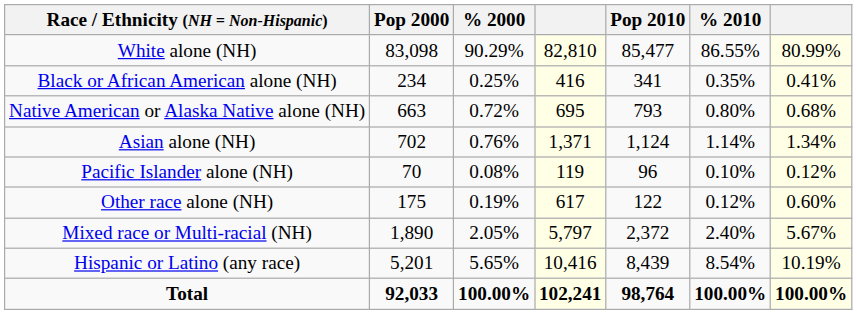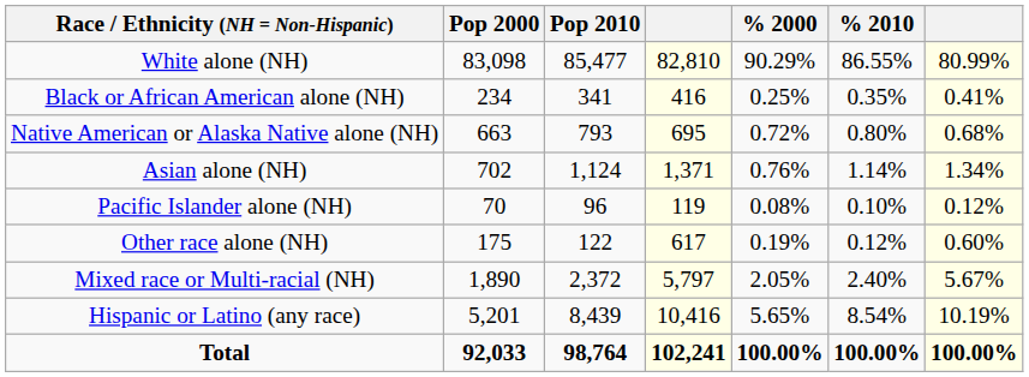columns swapped: Pop 2010 <-> % 2000
